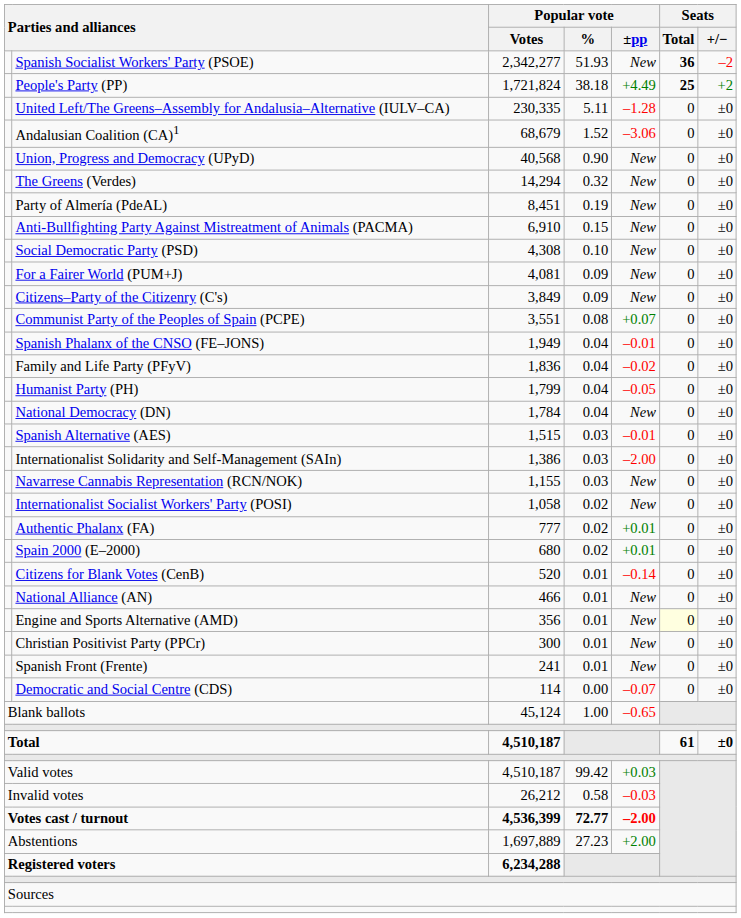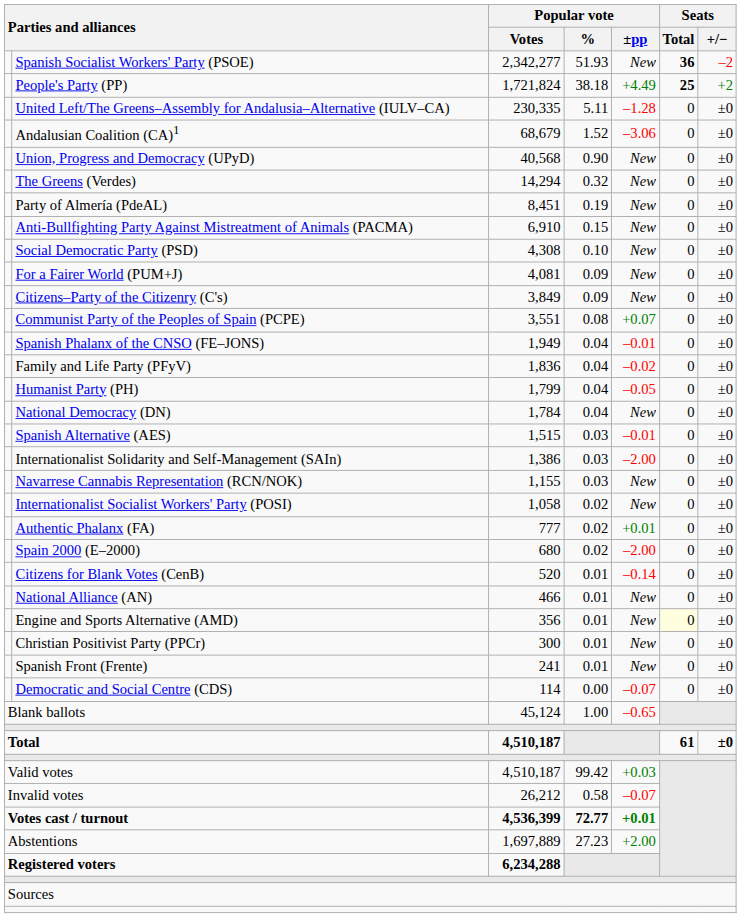Spain 2000 (E–2000) | Popular vote / ±pp: +0.01 -> –2.00
Invalid votes | Popular vote / ±pp: –0.03 -> –0.07
Votes cast / turnout | Popular vote / ±pp: –2.00 -> +0.01
